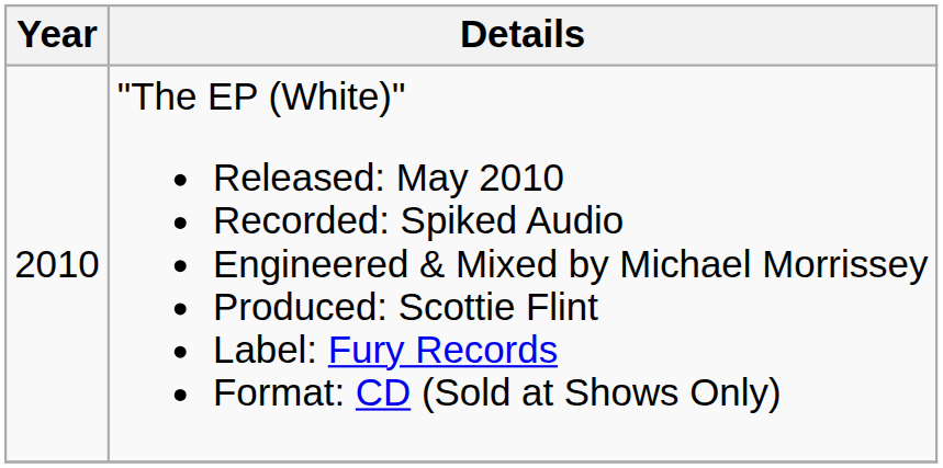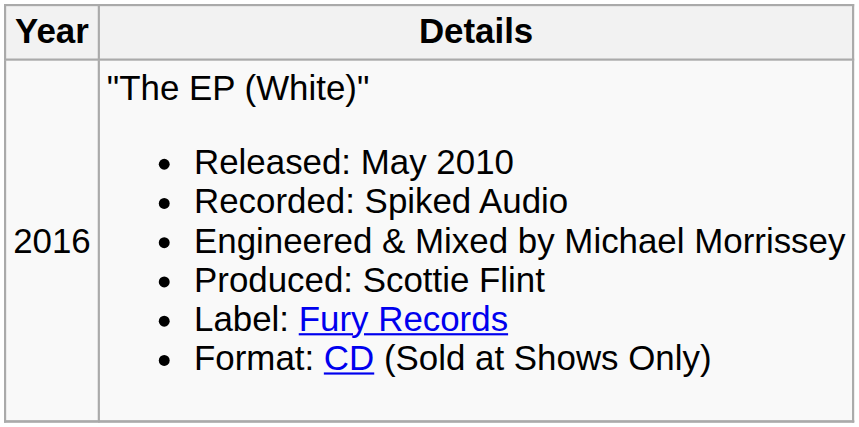row 2 | Year: 2010 -> 2016
